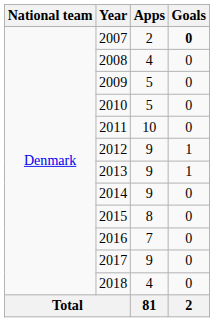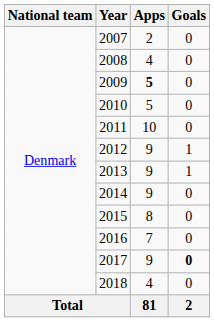2007 | Goals: bold -> normal
2009 | Apps: normal -> bold
2017 | Goals: normal -> bold
